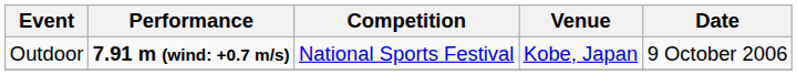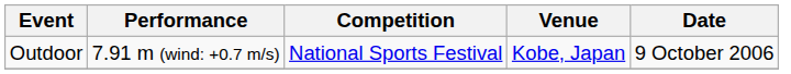Outdoor | Performance: bold -> normal
